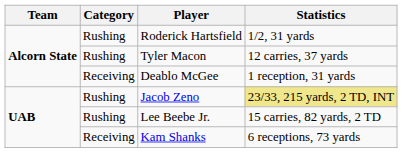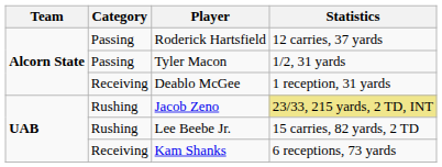Roderick Hartsfield | Category: Rushing -> Passing
Roderick Hartsfield | Statistics: 1/2, 31 yards -> 12 carries, 37 yards
Tyler Macon | Category: Rushing -> Passing
Tyler Macon | Statistics: 12 carries, 37 yards -> 1/2, 31 yards
